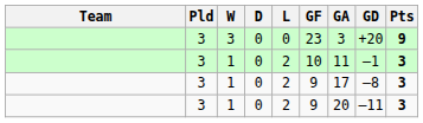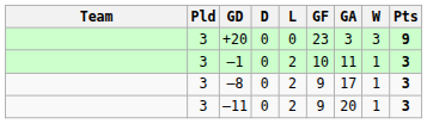columns swapped: W <-> GD
